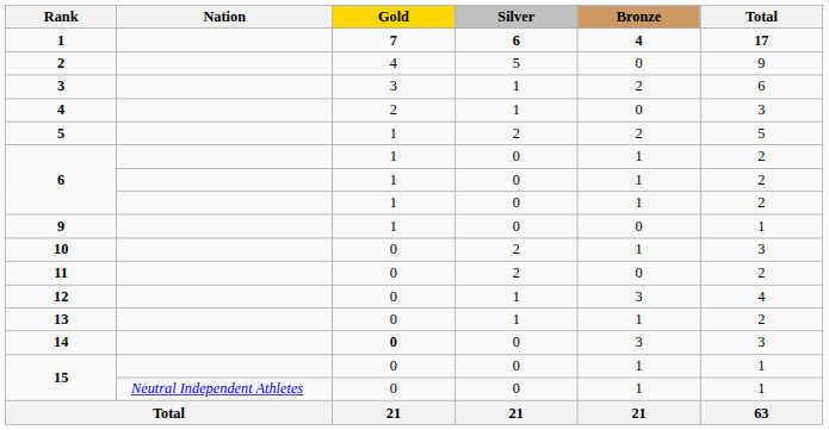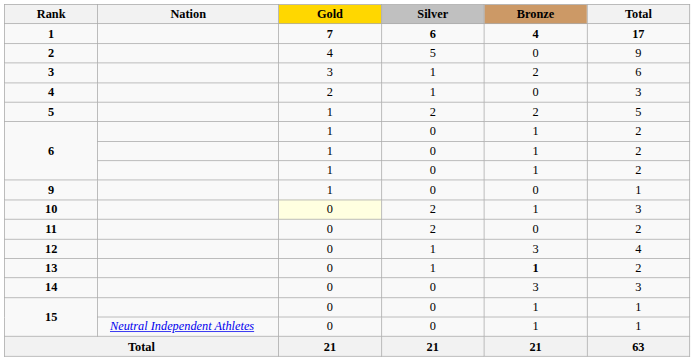10 | Gold: no background -> lightyellow background
13 | Bronze: normal -> bold
14 | Gold: bold -> normal
